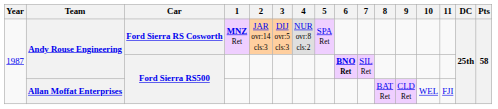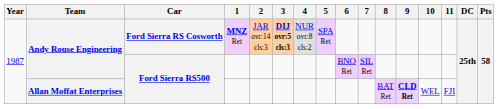Andy Rouse Engineering / Ford Sierra RS Cosworth | 3: normal -> bold
Andy Rouse Engineering / Ford Sierra RS500 | 6: bold -> normal
Allan Moffat Enterprises | 9: normal -> bold
